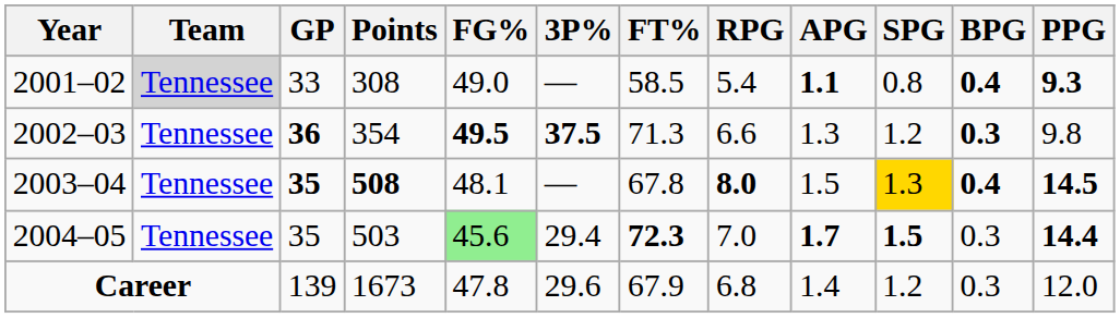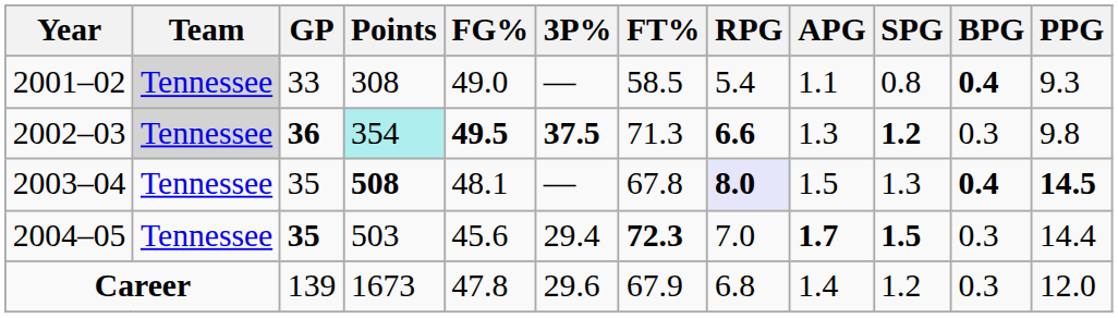2001–02 | APG: bold -> normal
2001–02 | PPG: bold -> normal
2002–03 | Team: no background -> lightgrey background
2002–03 | Points: no background -> paleturquoise background
2002–03 | RPG: normal -> bold
2002–03 | SPG: normal -> bold
2002–03 | BPG: bold -> normal
2003–04 | GP: bold -> normal
2003–04 | RPG: no background -> lavender background
2003–04 | SPG: gold background -> no background
2004–05 | GP: normal -> bold
2004–05 | FG%: lightgreen background -> no background
2004–05 | PPG: bold -> normal
